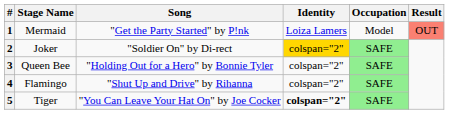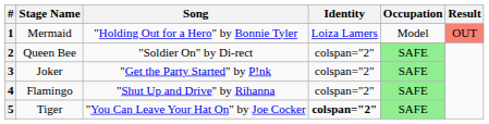1 | Song: "Get the Party Started" by P!nk -> "Holding Out for a Hero" by Bonnie Tyler
2 | Stage Name: Joker -> Queen Bee
2 | Identity: gold background -> no background
3 | Stage Name: Queen Bee -> Joker
3 | Song: "Holding Out for a Hero" by Bonnie Tyler -> "Get the Party Started" by P!nk
